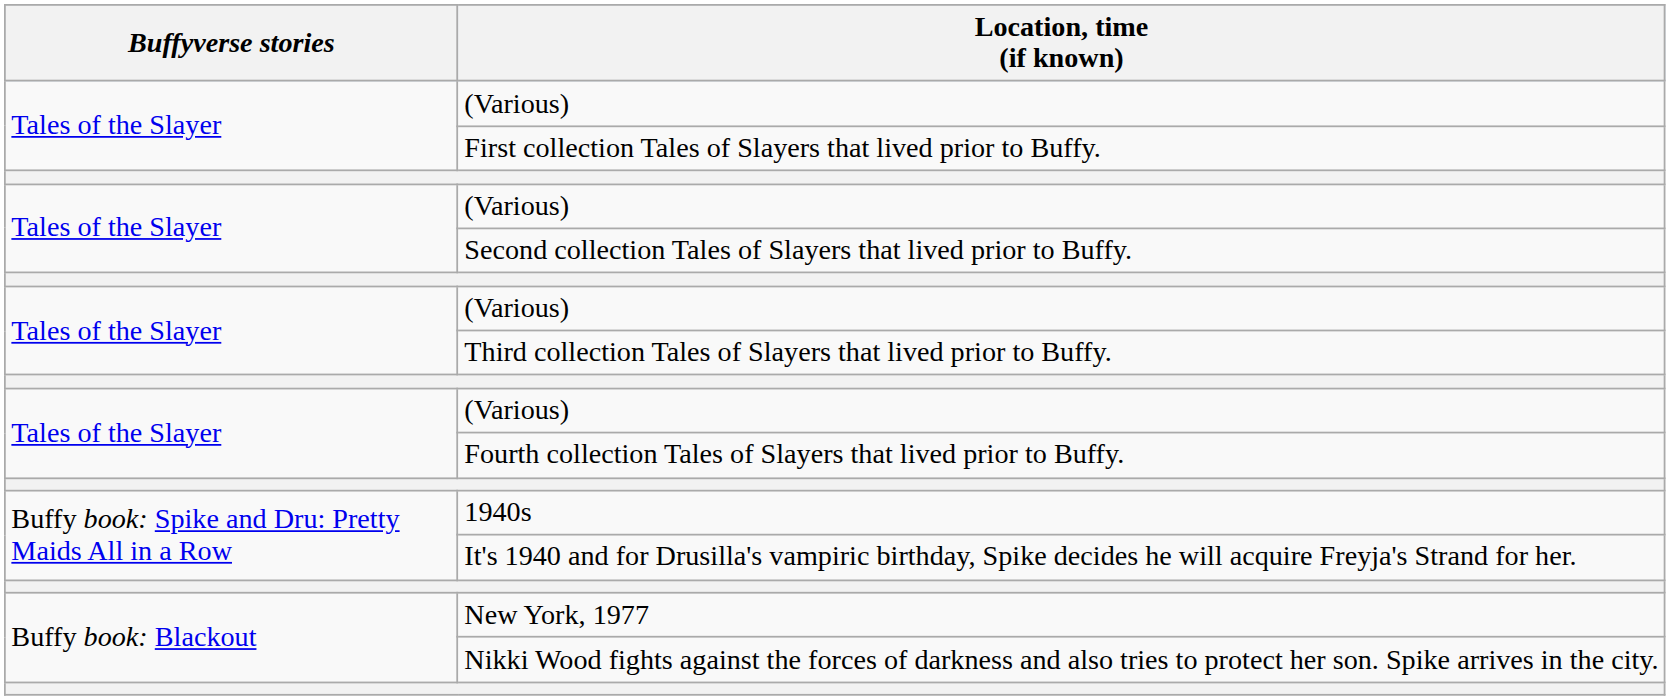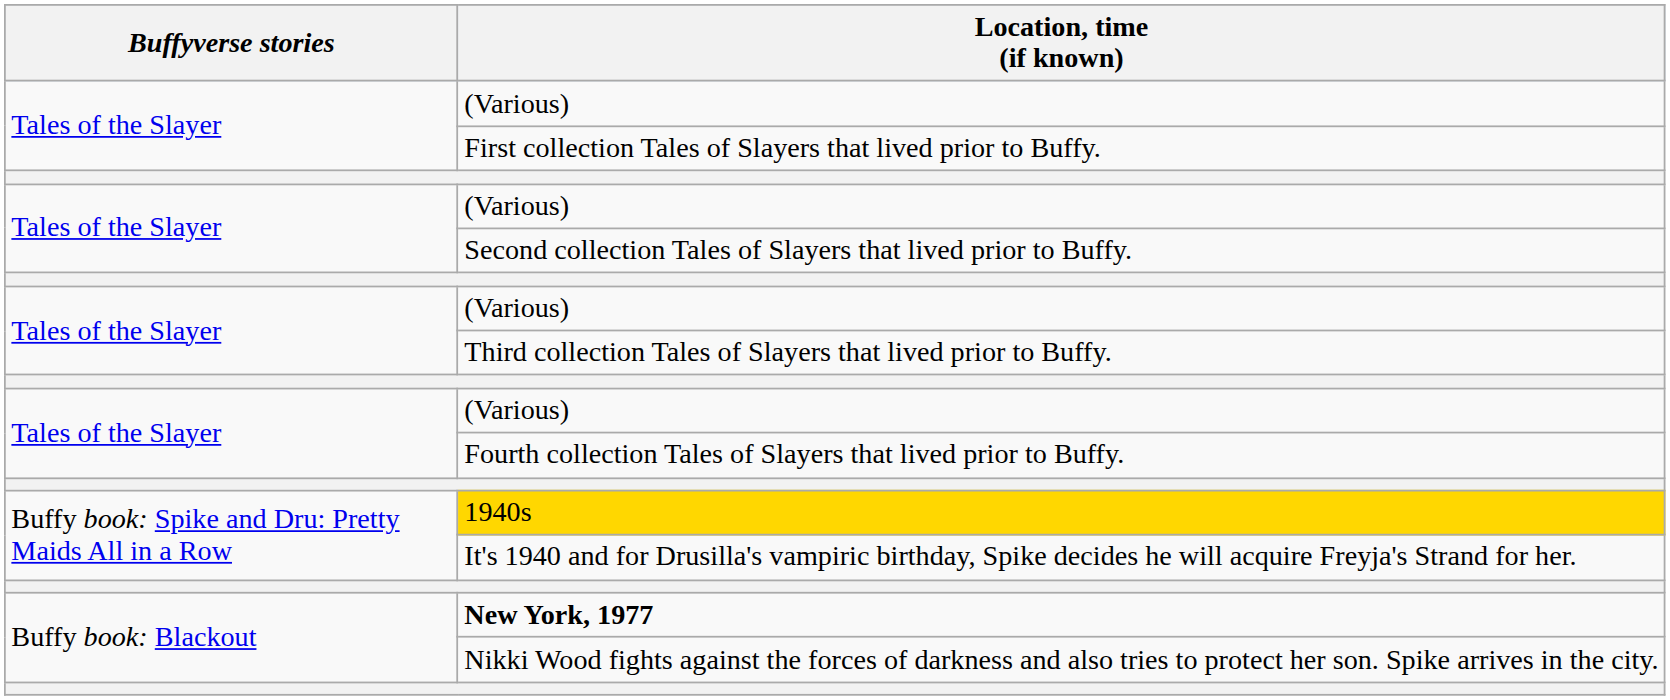1940s | Location, time (if known): no background -> gold background
New York, 1977 | Location, time (if known): normal -> bold
